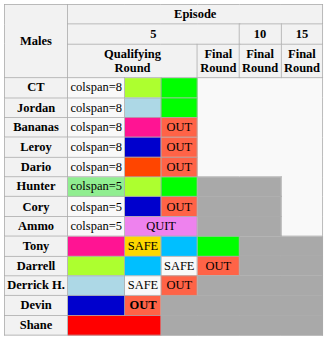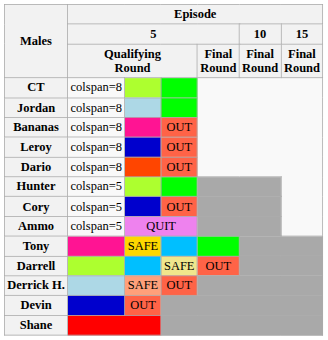Hunter | column 2: lightgreen background -> no background
Darrell | column 4: no background -> khaki background
Derrick H. | column 3: no background -> lightsalmon background
Devin | column 3: bold -> normal
